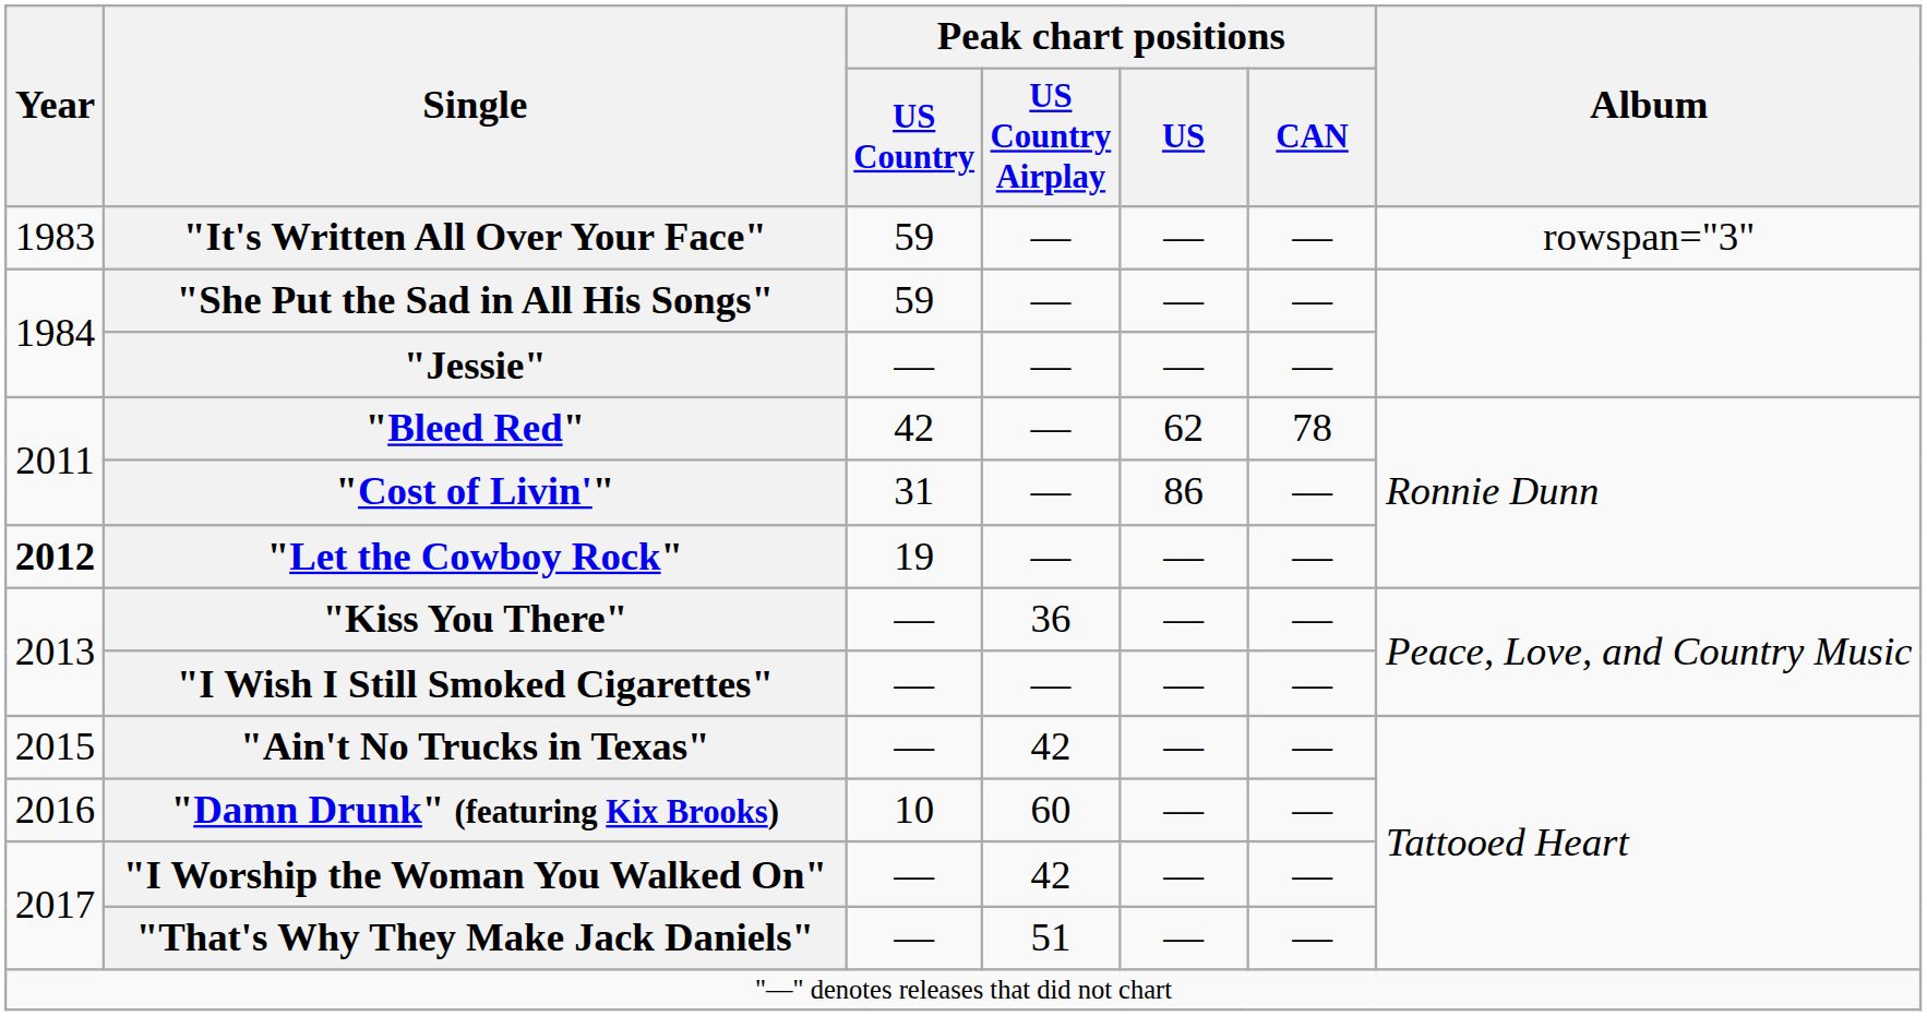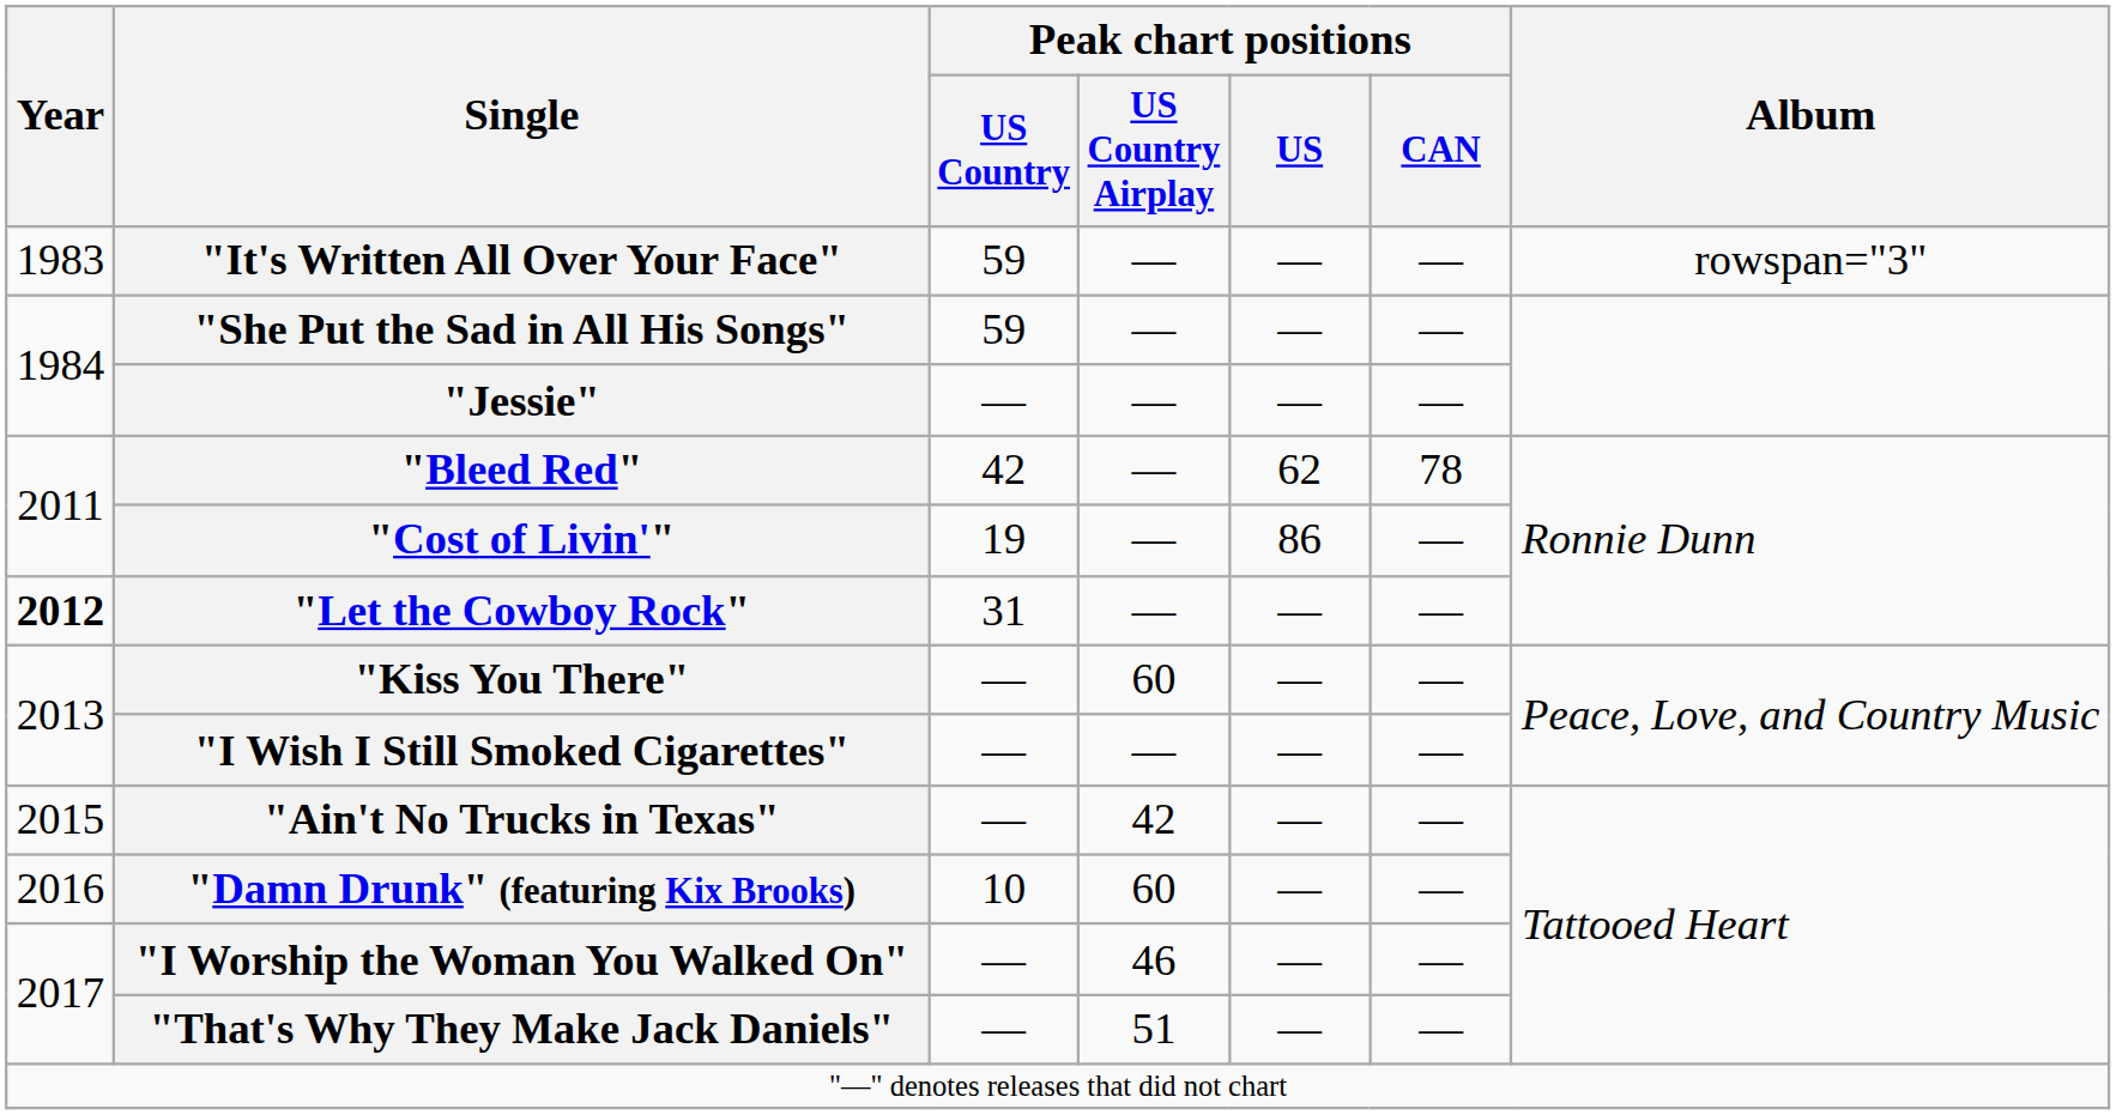"Cost of Livin'" | Peak chart positions / US Country: 31 -> 19
"Let the Cowboy Rock" | Peak chart positions / US Country: 19 -> 31
"Kiss You There" | Peak chart positions / US Country Airplay: 36 -> 60
"I Worship the Woman You Walked On" | Peak chart positions / US Country Airplay: 42 -> 46
